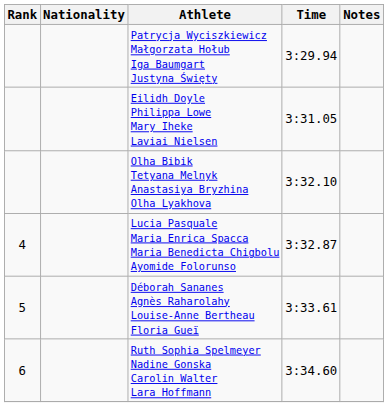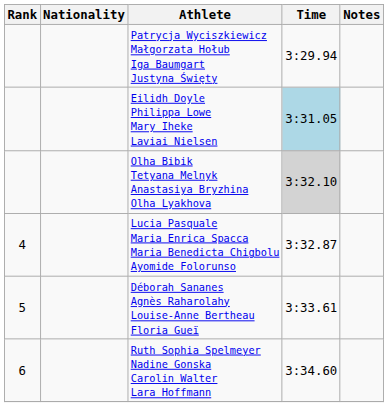Eilidh Doyle Philippa Lowe Mary Iheke Laviai Nielsen | Time: no background -> lightblue background
Olha Bibik Tetyana Melnyk Anastasiya Bryzhina Olha Lyakhova | Time: no background -> lightgrey background
